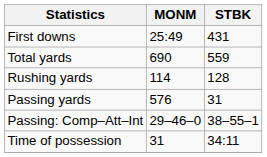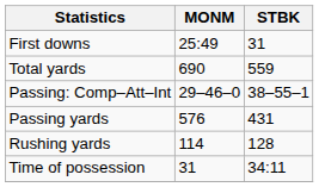First downs | STBK: 431 -> 31
rows swapped: Rushing yards <-> Passing: Comp–Att–Int
Passing yards | STBK: 31 -> 431
